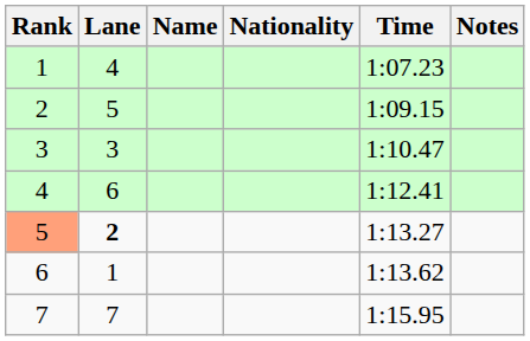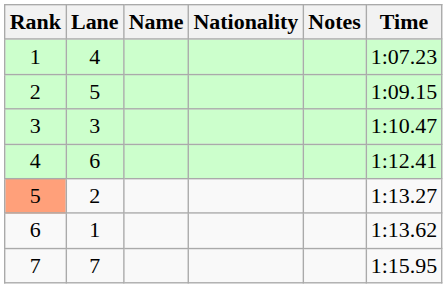columns swapped: Time <-> Notes
row 6 | Lane: bold -> normal
